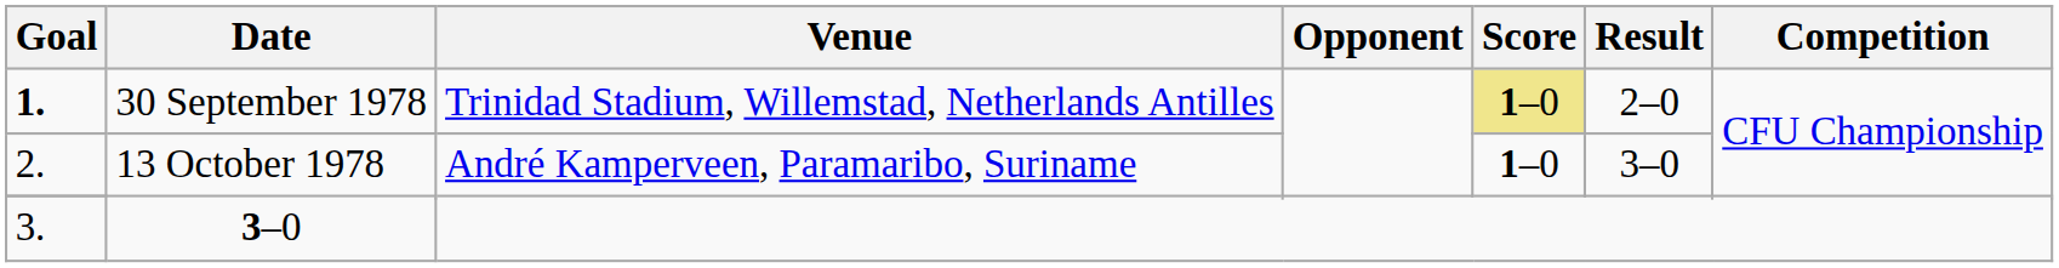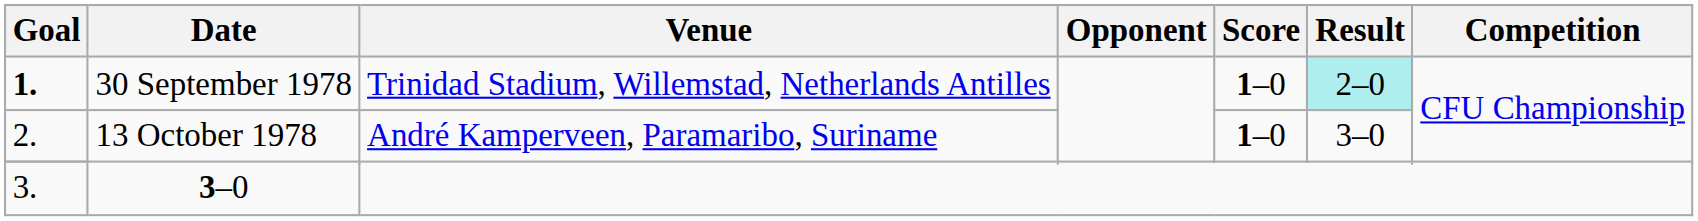30 September 1978 | Score: khaki background -> no background
30 September 1978 | Result: no background -> paleturquoise background
